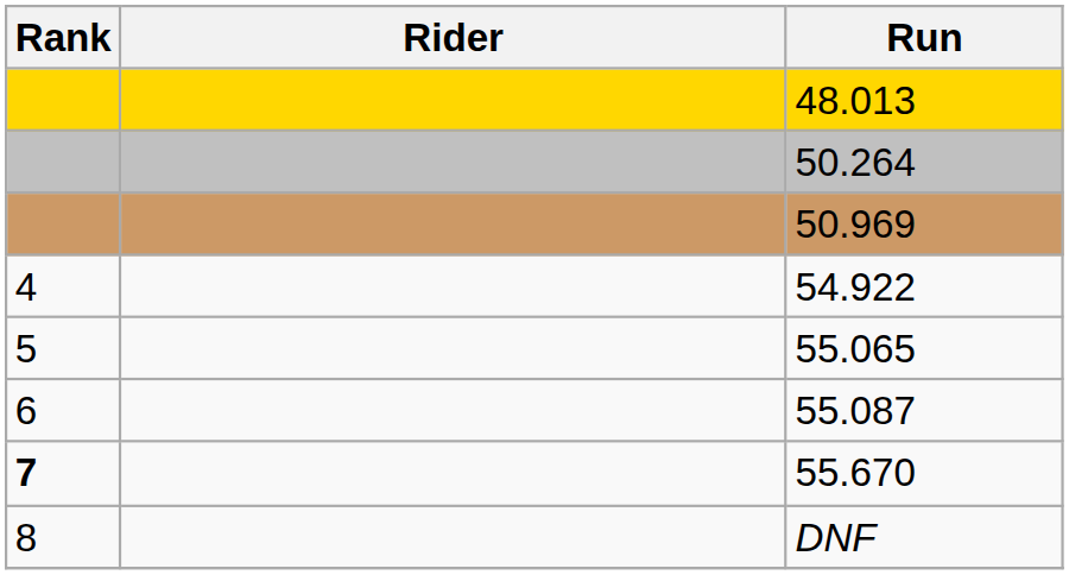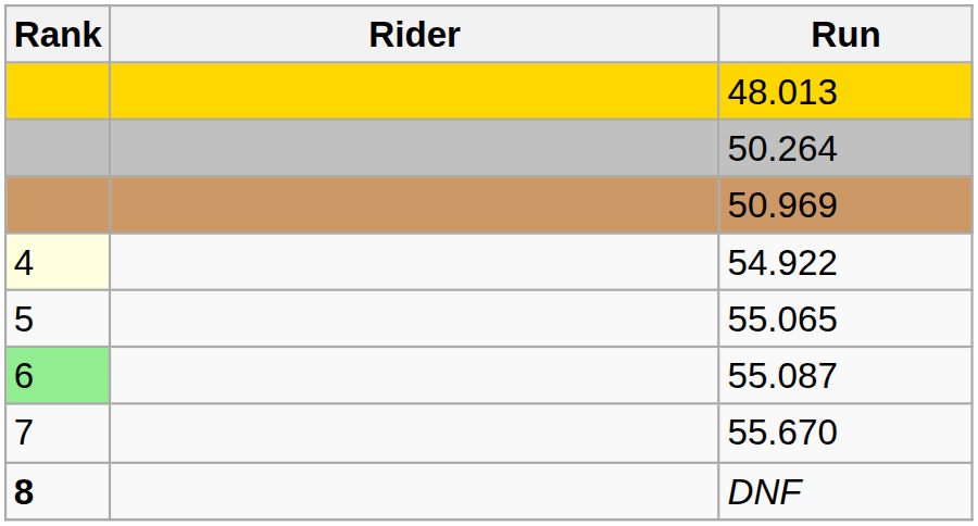54.922 | Rank: no background -> lightyellow background
55.087 | Rank: no background -> lightgreen background
55.670 | Rank: bold -> normal
DNF | Rank: normal -> bold
